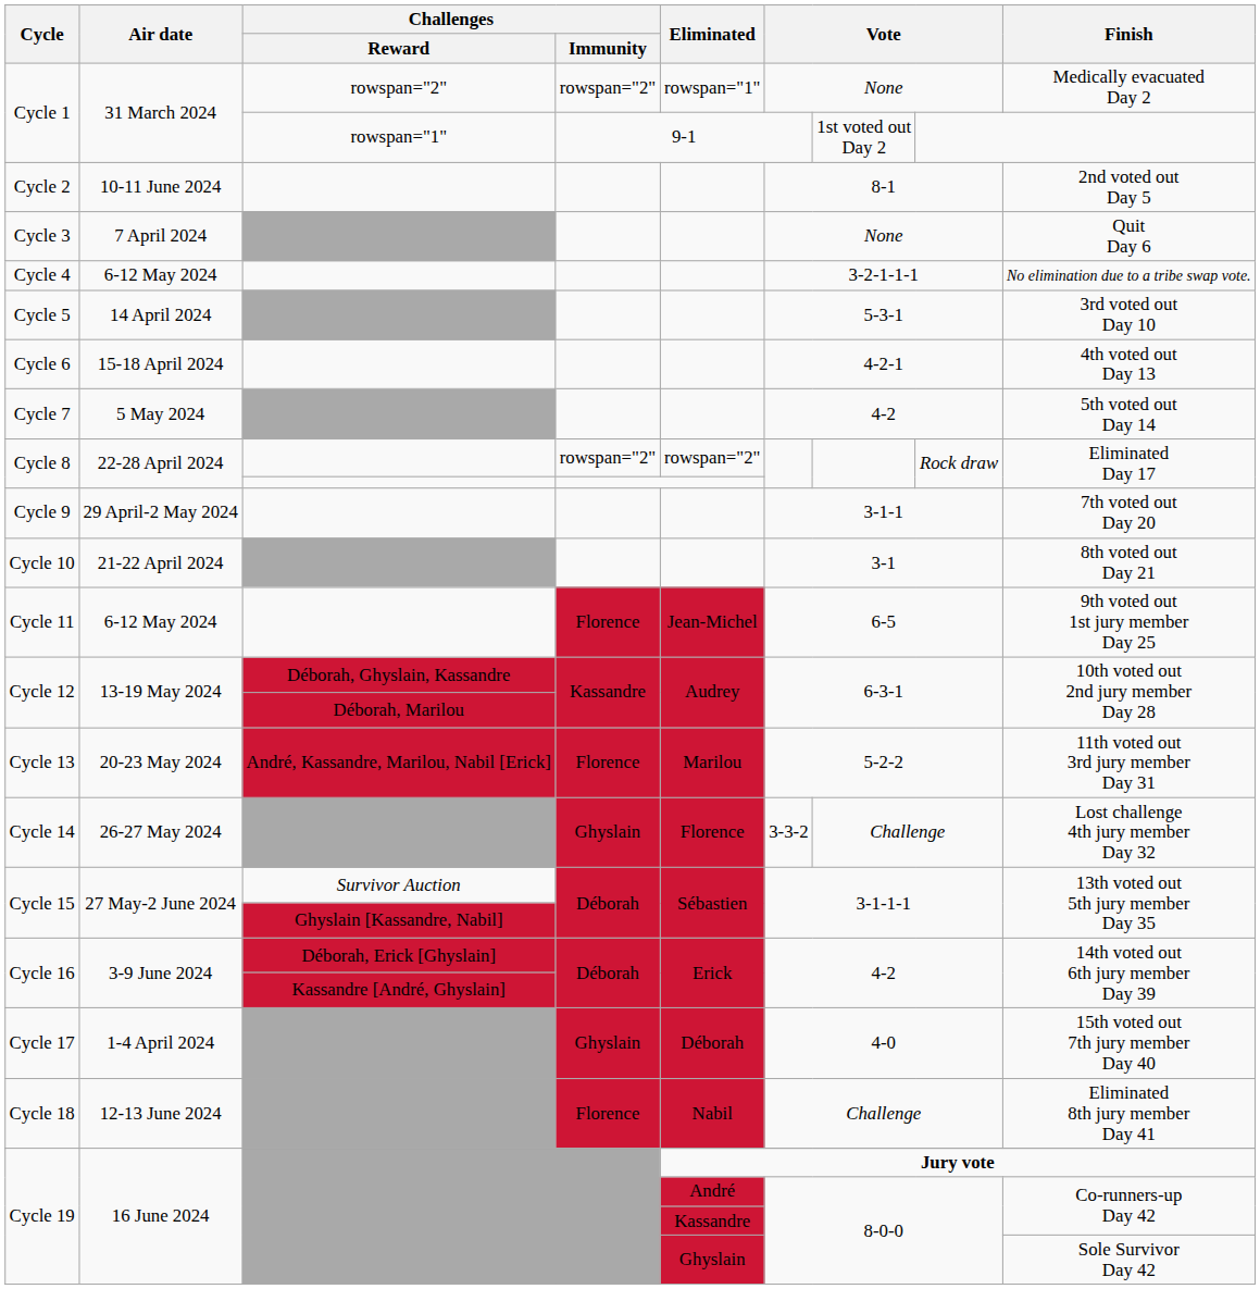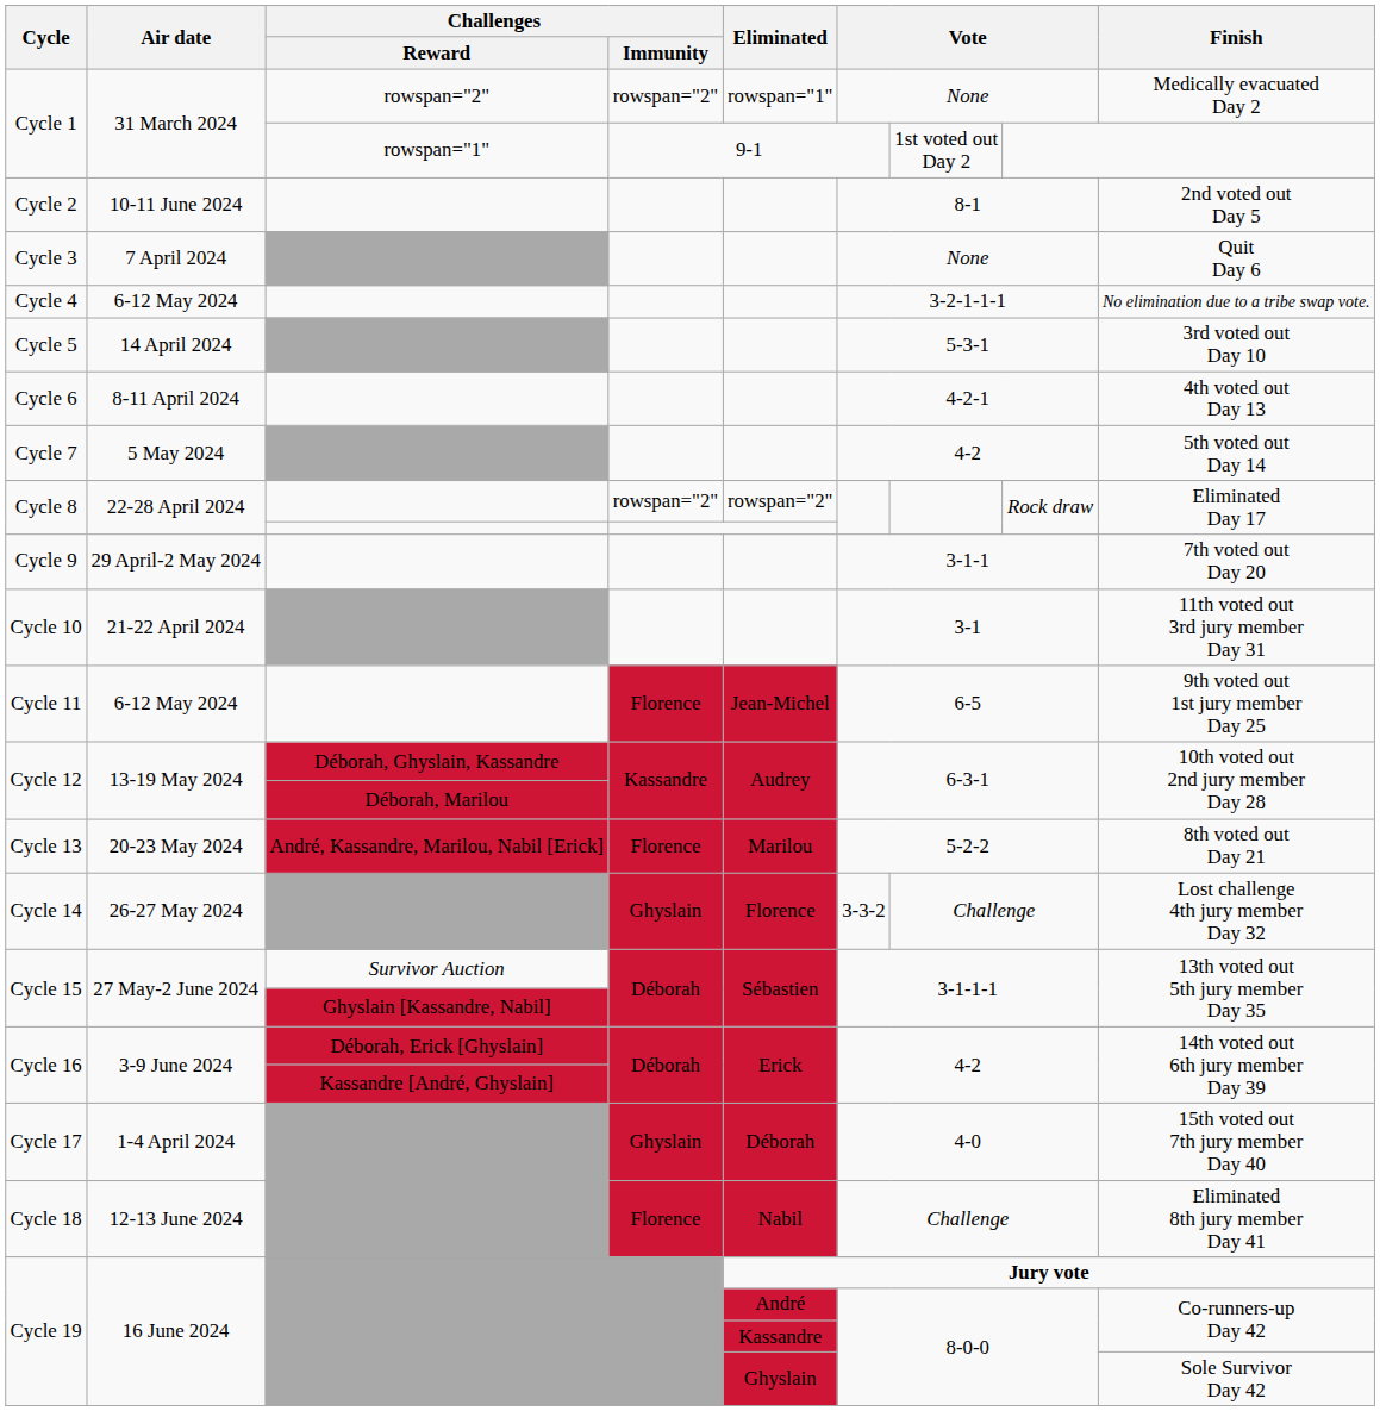Cycle 6 | Air date: 15-18 April 2024 -> 8-11 April 2024
Cycle 10 | Finish: 8th voted out Day 21 -> 11th voted out 3rd jury member Day 31
Cycle 13 | Finish: 11th voted out 3rd jury member Day 31 -> 8th voted out Day 21
